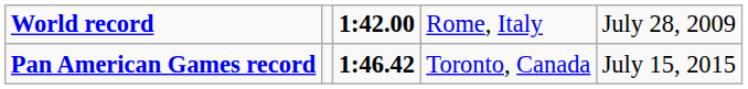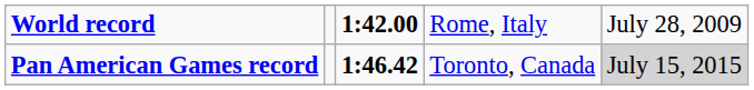Pan American Games record | column 5: no background -> lightgrey background
